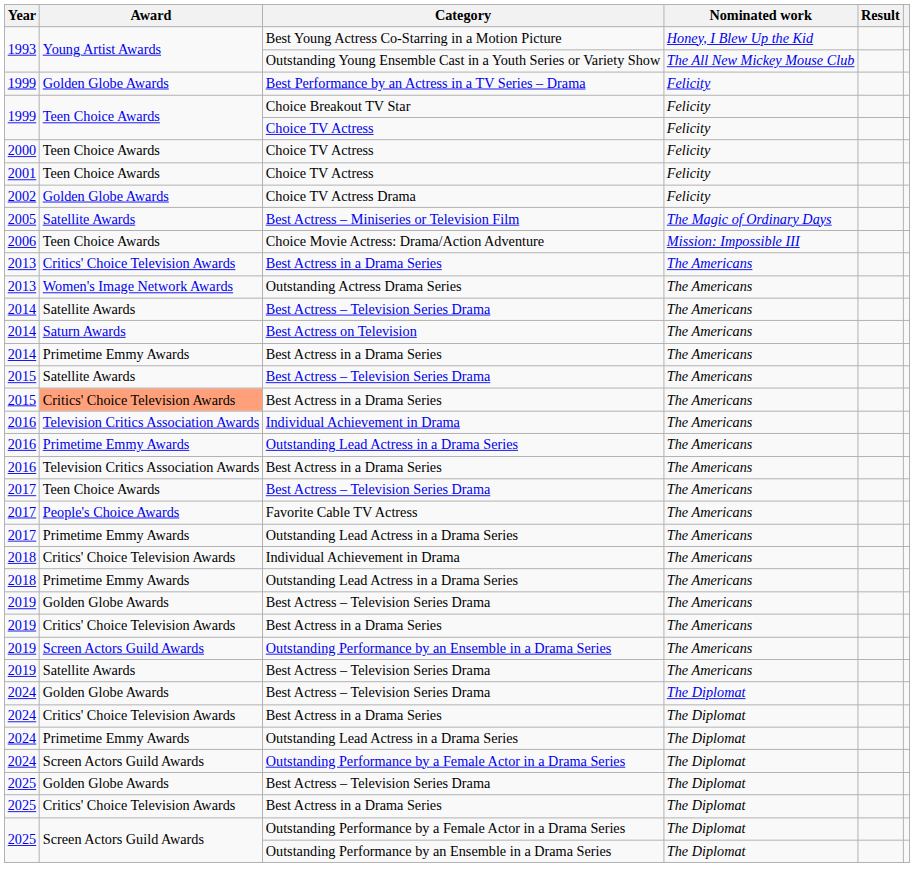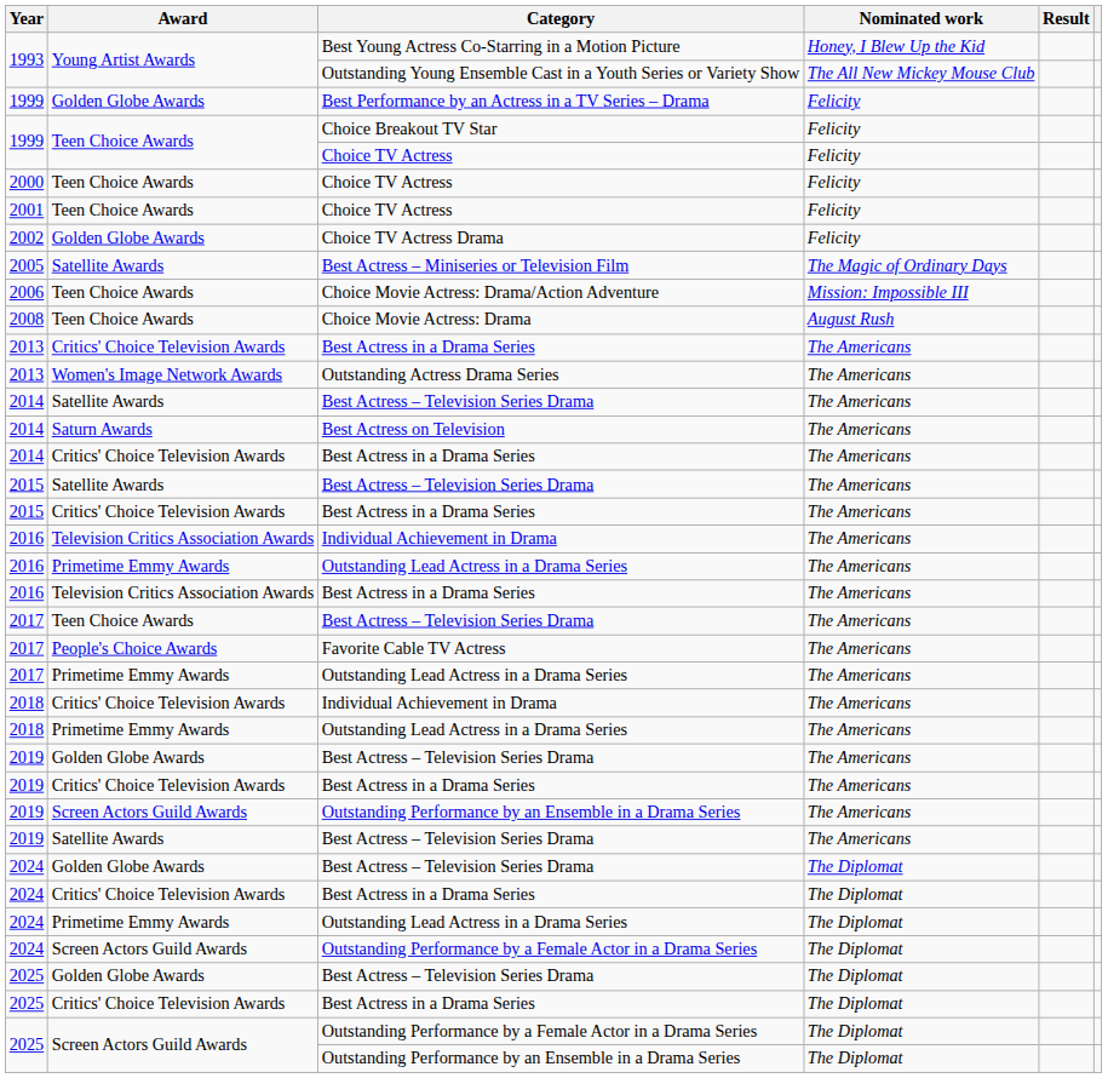+ row: 2008 | Teen Choice Awards | Choice Movie Actress: Drama | August Rush
2014 / Best Actress in a Drama Series | Award: Primetime Emmy Awards -> Critics' Choice Television Awards
2015 / Best Actress in a Drama Series | Award: lightsalmon background -> no background
